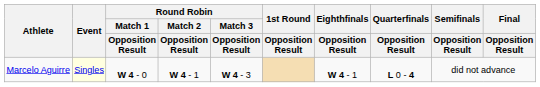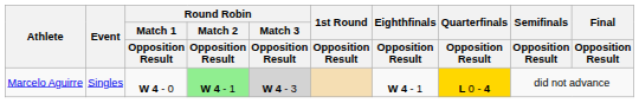Marcelo Aguirre | Event: lightyellow background -> no background
Marcelo Aguirre | Round Robin / Match 2 / Opposition Result: no background -> lightgreen background
Marcelo Aguirre | Round Robin / Match 3 / Opposition Result: no background -> lightgrey background
Marcelo Aguirre | Quarterfinals / Opposition Result: no background -> gold background
